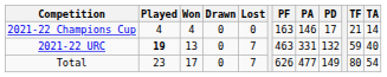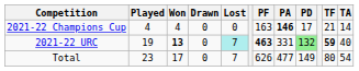2021-22 Champions Cup | PA: normal -> bold
2021-22 URC | Played: bold -> normal
2021-22 URC | Won: normal -> bold
2021-22 URC | Lost: no background -> paleturquoise background
2021-22 URC | PF: normal -> bold
2021-22 URC | PD: no background -> lightgreen background
2021-22 URC | TF: normal -> bold
